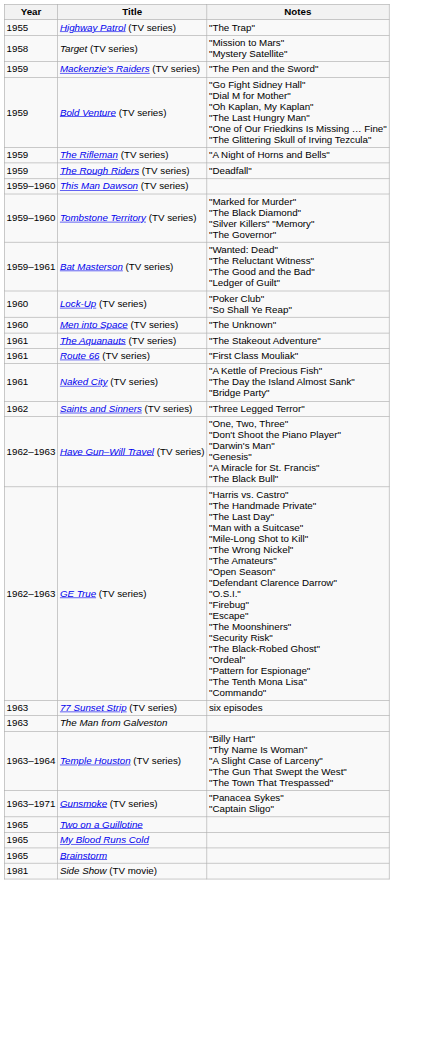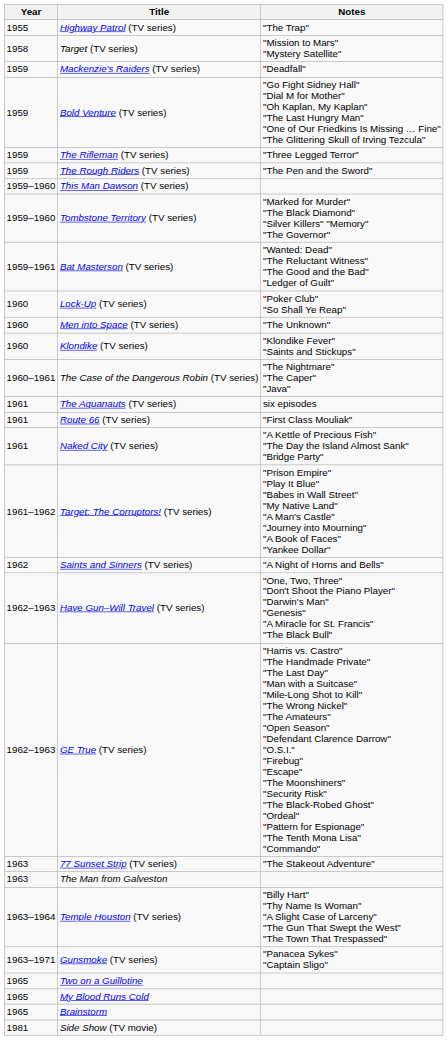Mackenzie's Raiders (TV series) | Notes: "The Pen and the Sword" -> "Deadfall"
The Rifleman (TV series) | Notes: "A Night of Horns and Bells" -> "Three Legged Terror"
The Rough Riders (TV series) | Notes: "Deadfall" -> "The Pen and the Sword"
+ row: 1960 | Klondike (TV series) | "Klondike Fever" "Saints and Stickups"
+ row: 1960–1961 | The Case of the Dangerous Robin (TV series) | "The Nightmare" "The Caper" "Java"
The Aquanauts (TV series) | Notes: "The Stakeout Adventure" -> six episodes
+ row: 1961–1962 | Target: The Corruptors! (TV series) | "Prison Empire" "Play It Blue" "Babes in Wall Street" "My Native Land" "A Man's Castle" "Journey into Mourning" "A Book of Faces" "Yankee Dollar"
Saints and Sinners (TV series) | Notes: "Three Legged Terror" -> "A Night of Horns and Bells"
77 Sunset Strip (TV series) | Notes: six episodes -> "The Stakeout Adventure"
